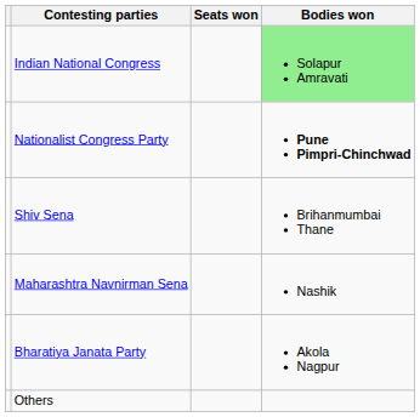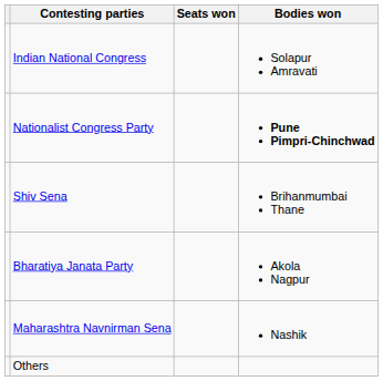Indian National Congress | Bodies won: lightgreen background -> no background
rows swapped: Bharatiya Janata Party <-> Maharashtra Navnirman Sena
